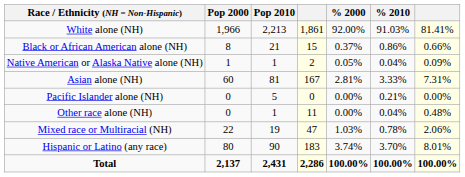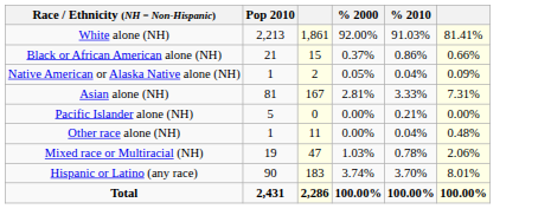- column: Pop 2000 | 1,966 | 8 | 1 | 60 | 0 | 0 | 22 | 80 | 2,137
